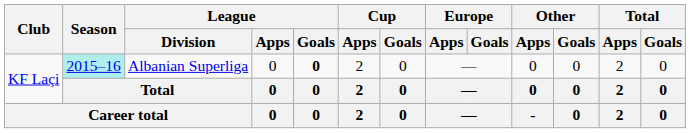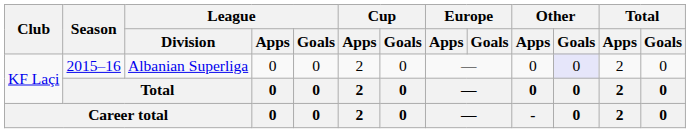KF Laçi / Albanian Superliga | Season: paleturquoise background -> no background
KF Laçi / Albanian Superliga | League / Goals: bold -> normal
KF Laçi / Albanian Superliga | Other / Goals: no background -> lavender background
